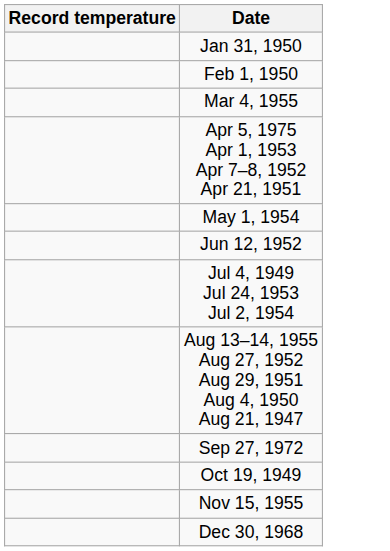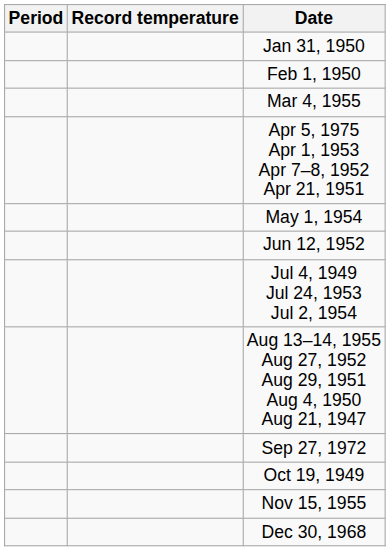+ column: Period
